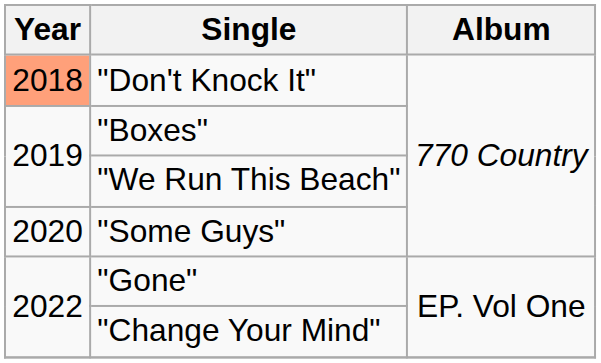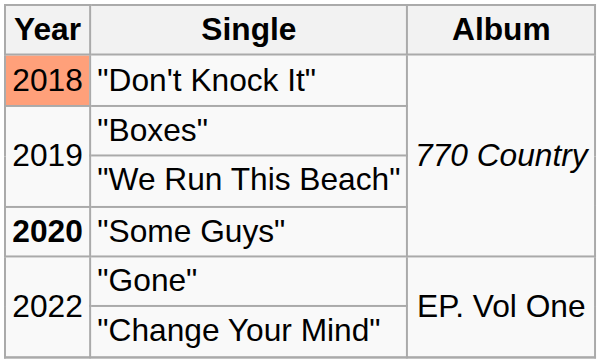"Some Guys" | Year: normal -> bold
